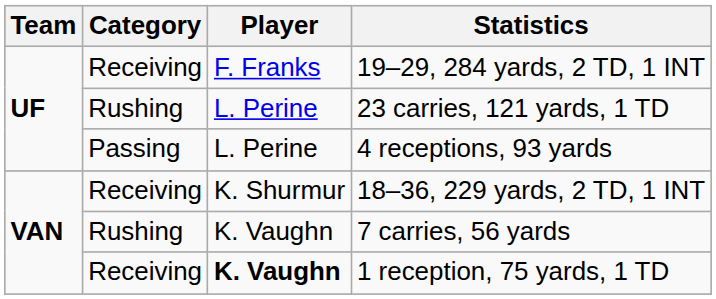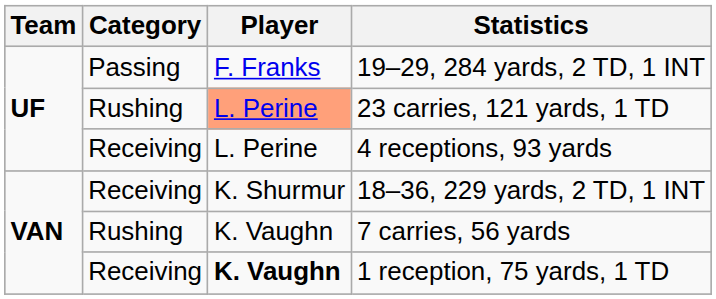19–29, 284 yards, 2 TD, 1 INT | Category: Receiving -> Passing
23 carries, 121 yards, 1 TD | Player: no background -> lightsalmon background
4 receptions, 93 yards | Category: Passing -> Receiving
